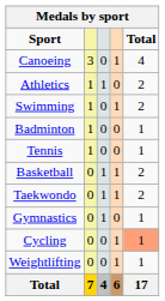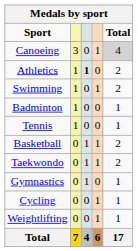Canoeing | Total: no background -> lightgrey background
Athletics | column 3: normal -> bold
Cycling | Total: lightsalmon background -> no background
